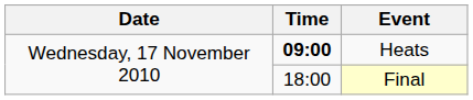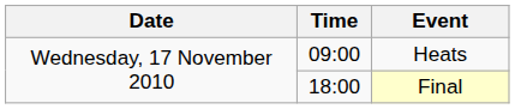Heats | Time: bold -> normal
